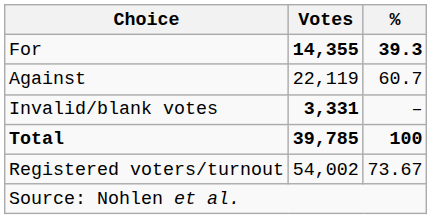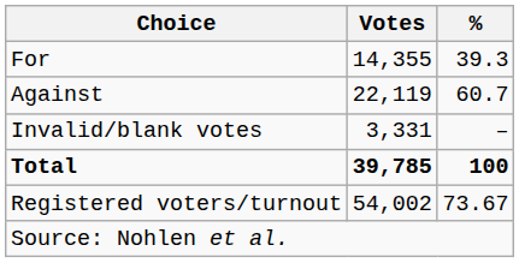For | Votes: bold -> normal
For | %: bold -> normal
Invalid/blank votes | Votes: bold -> normal
